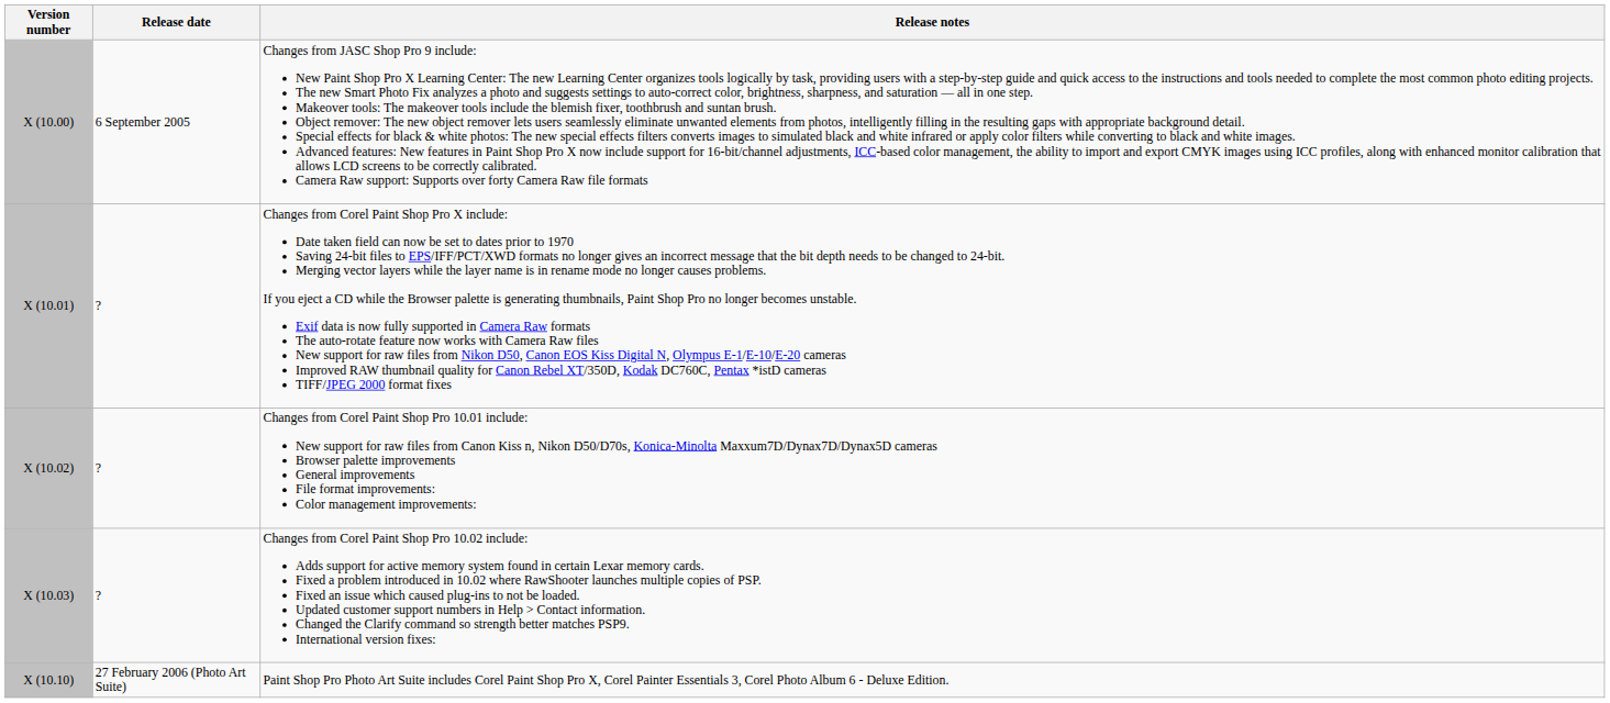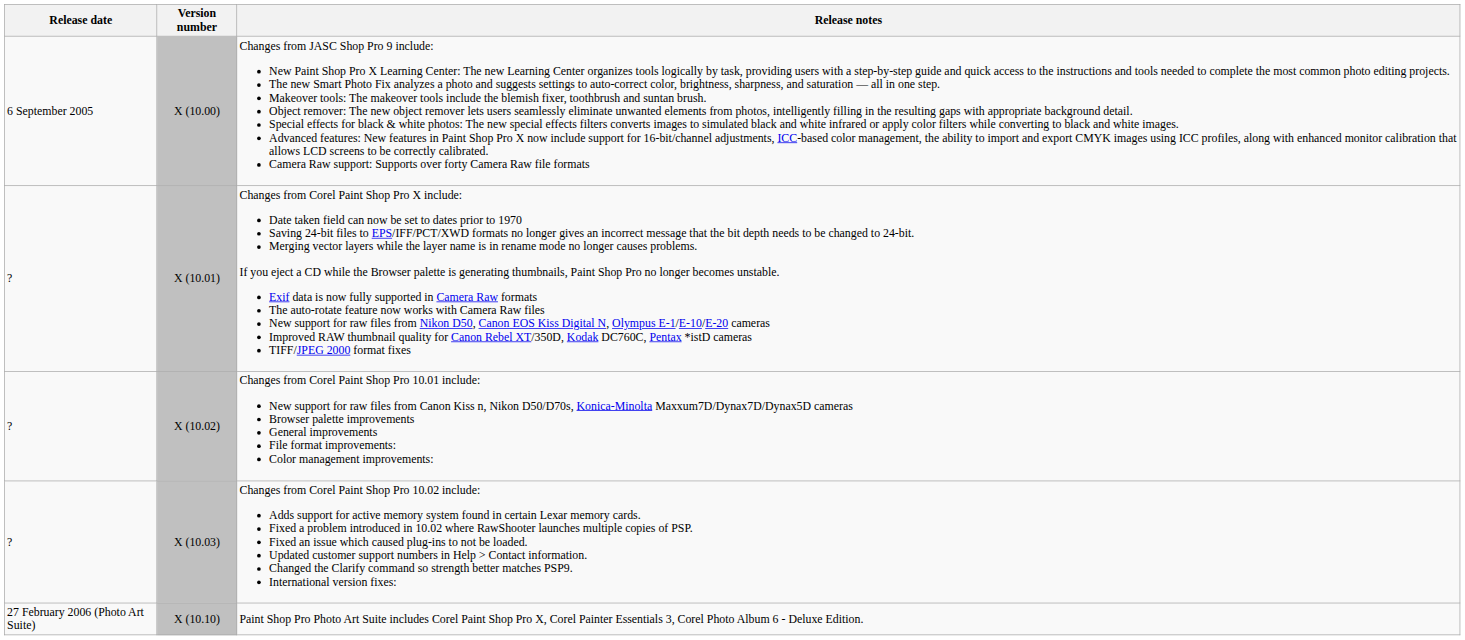columns swapped: Version number <-> Release date
